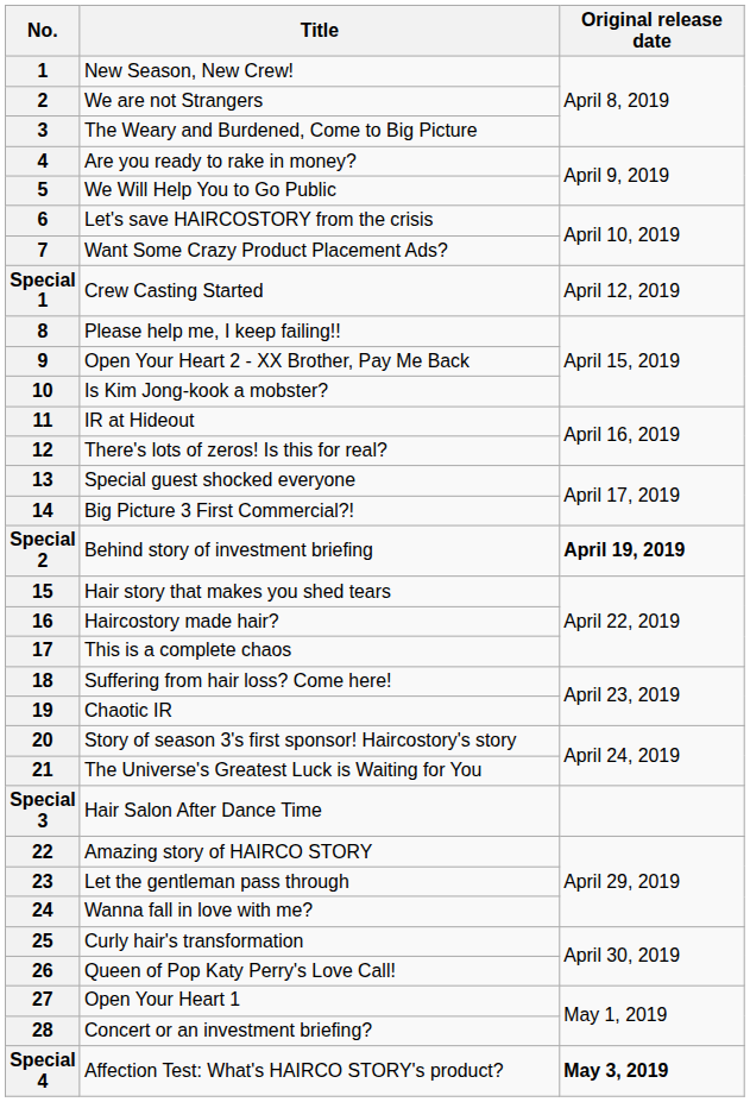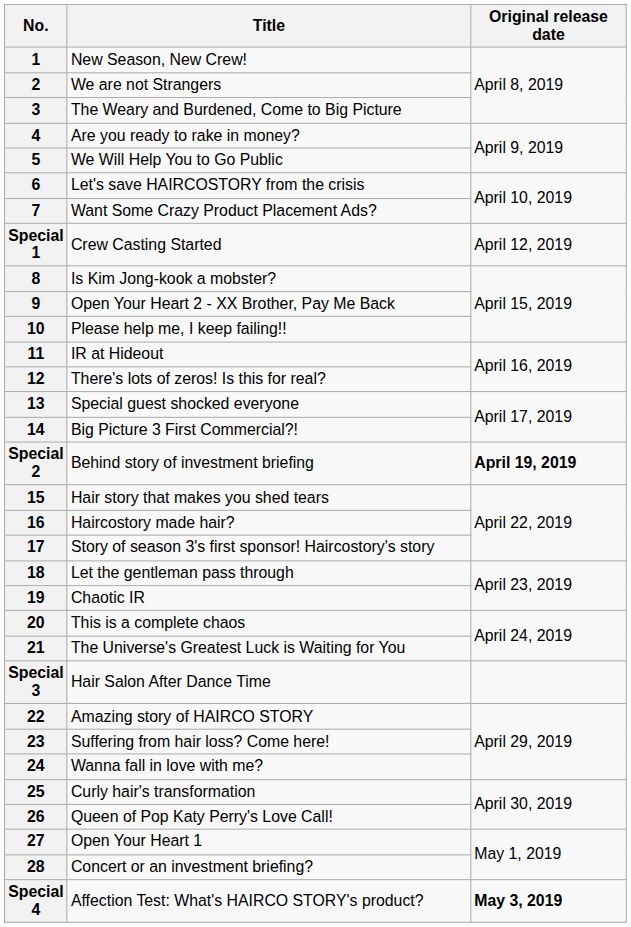8 | Title: Please help me, I keep failing!! -> Is Kim Jong-kook a mobster?
10 | Title: Is Kim Jong-kook a mobster? -> Please help me, I keep failing!!
17 | Title: This is a complete chaos -> Story of season 3's first sponsor! Haircostory's story
18 | Title: Suffering from hair loss? Come here! -> Let the gentleman pass through
20 | Title: Story of season 3's first sponsor! Haircostory's story -> This is a complete chaos
23 | Title: Let the gentleman pass through -> Suffering from hair loss? Come here!
